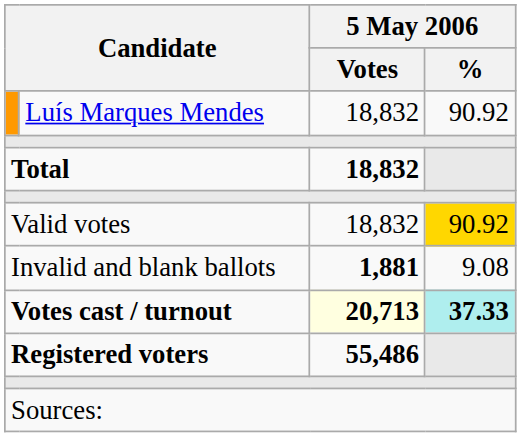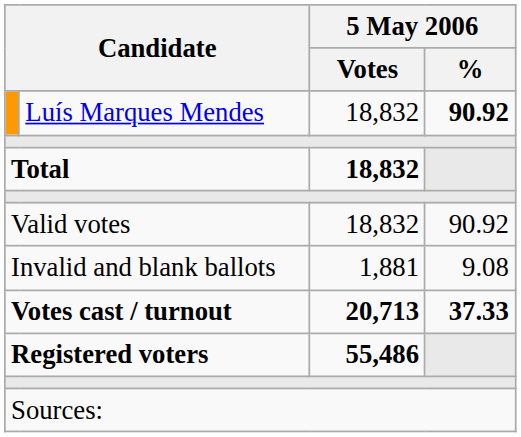Luís Marques Mendes | 5 May 2006 / %: normal -> bold
Valid votes | 5 May 2006 / %: gold background -> no background
Invalid and blank ballots | 5 May 2006 / Votes: bold -> normal
Votes cast / turnout | 5 May 2006 / Votes: lightyellow background -> no background
Votes cast / turnout | 5 May 2006 / %: paleturquoise background -> no background
